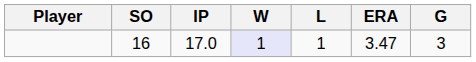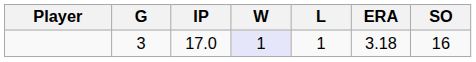columns swapped: G <-> SO
row 2 | ERA: 3.47 -> 3.18
